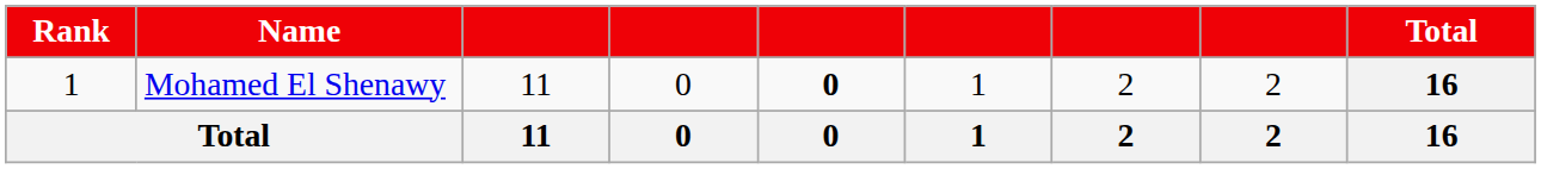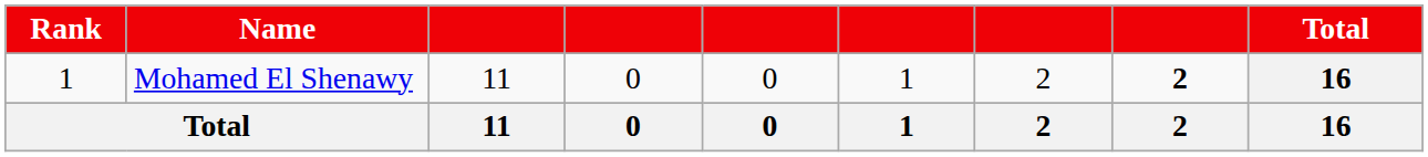Mohamed El Shenawy | column 5: bold -> normal
Mohamed El Shenawy | column 8: normal -> bold
